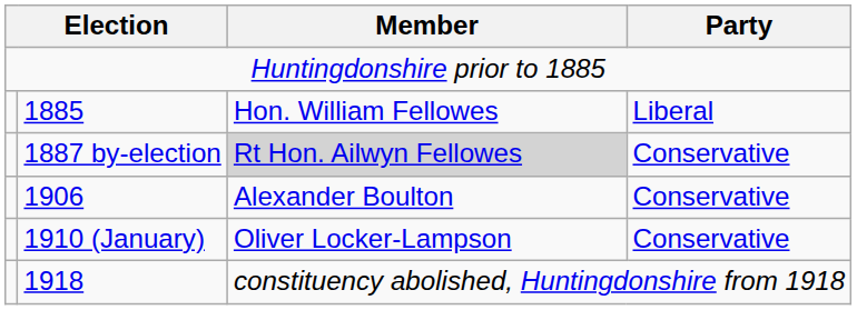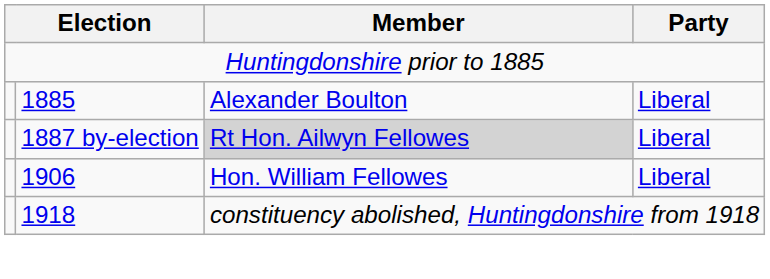1885 | Member: Hon. William Fellowes -> Alexander Boulton
1887 by-election | Party: Conservative -> Liberal
1906 | Member: Alexander Boulton -> Hon. William Fellowes
1906 | Party: Conservative -> Liberal
- row: 1910 (January) | Oliver Locker-Lampson | Conservative
